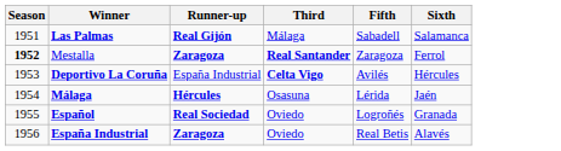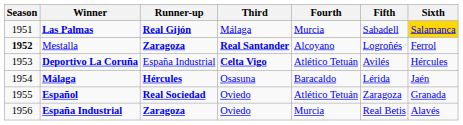+ column: Fourth | Murcia | Alcoyano | Atlético Tetuán | Baracaldo | Atlético Tetuán | Murcia
Las Palmas | Sixth: no background -> gold background
Mestalla | Fifth: Zaragoza -> Logroñés
Español | Fifth: Logroñés -> Zaragoza
